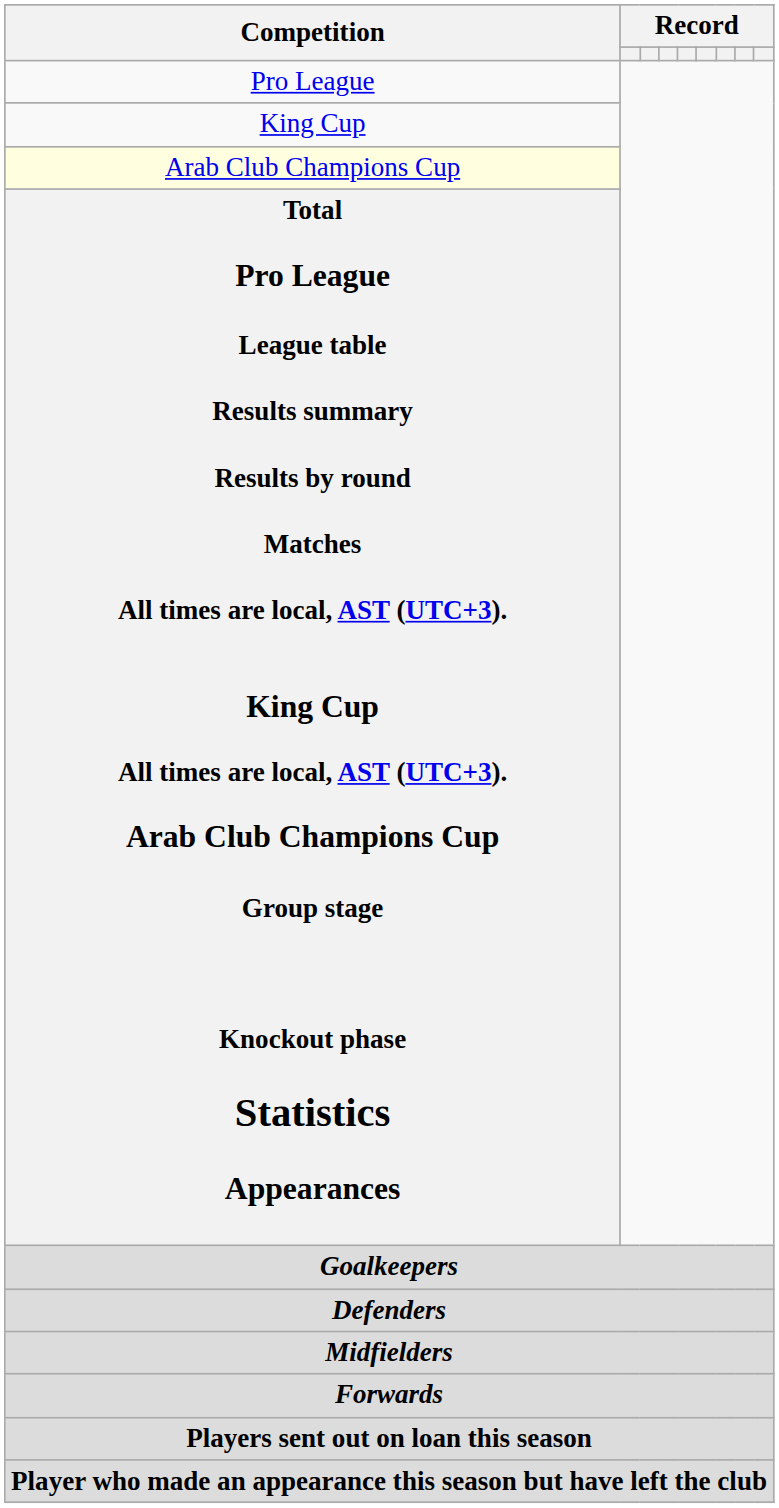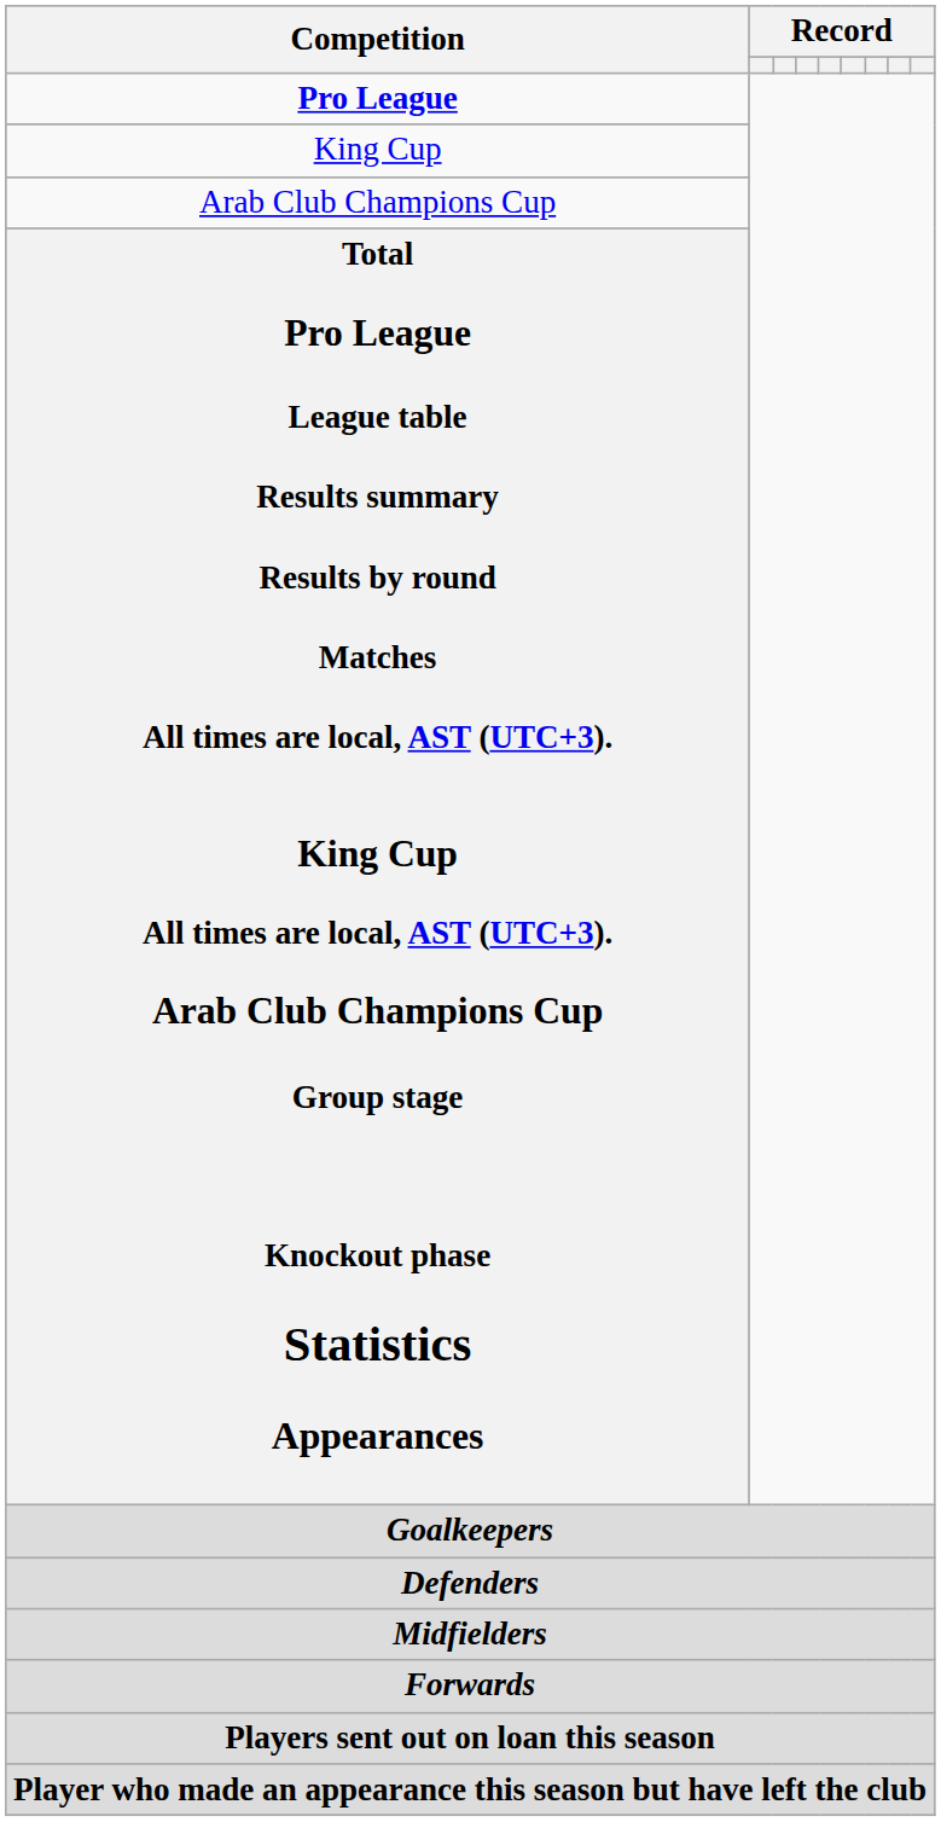Pro League | Competition: normal -> bold
Arab Club Champions Cup | Competition: lightyellow background -> no background
